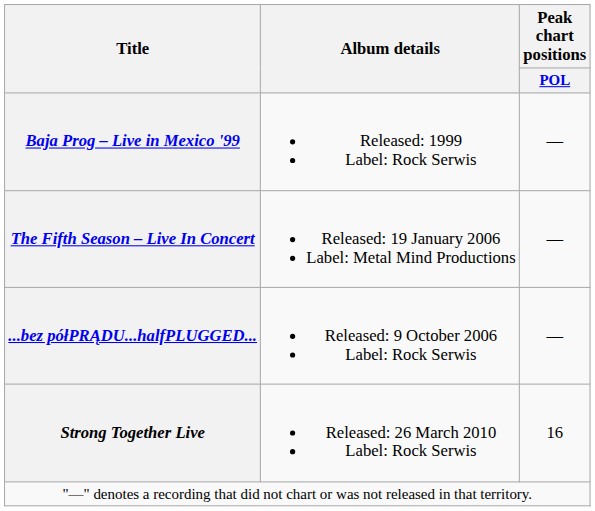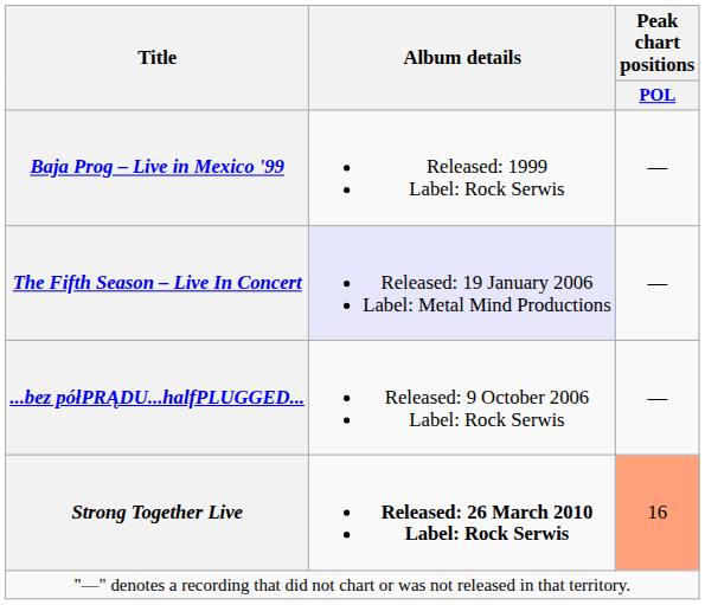The Fifth Season – Live In Concert | Album details: no background -> lavender background
Strong Together Live | Album details: normal -> bold
Strong Together Live | Peak chart positions / POL: no background -> lightsalmon background
